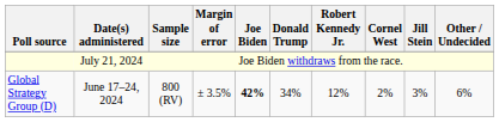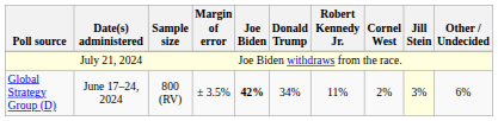Global Strategy Group (D) | Robert Kennedy Jr.: 12% -> 11%
Global Strategy Group (D) | Jill Stein: no background -> lightyellow background
